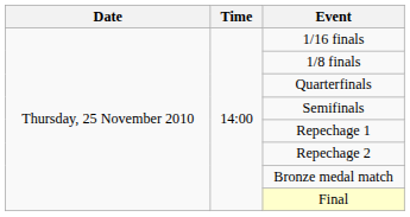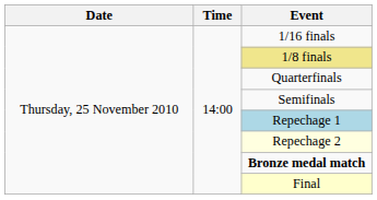1/8 finals | Event: no background -> khaki background
Repechage 1 | Event: no background -> lightblue background
Repechage 2 | Event: no background -> lightyellow background
Bronze medal match | Event: normal -> bold
